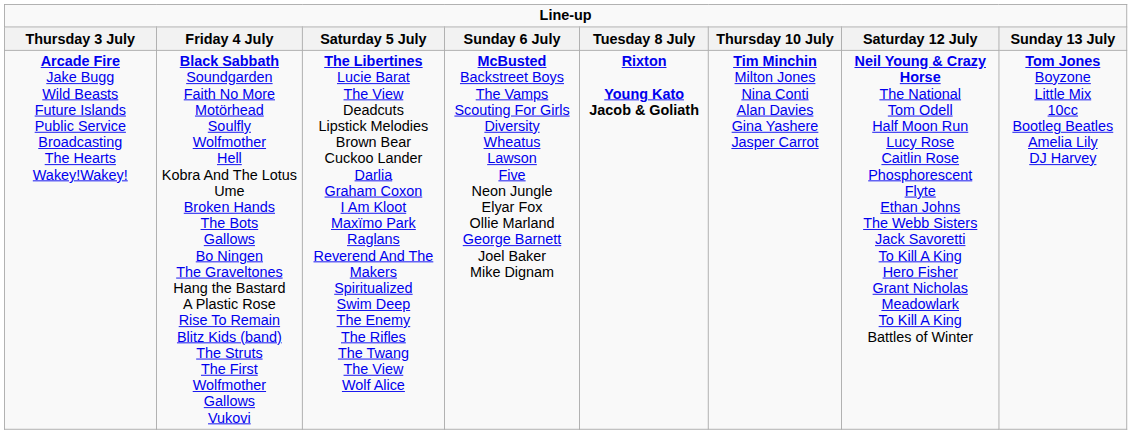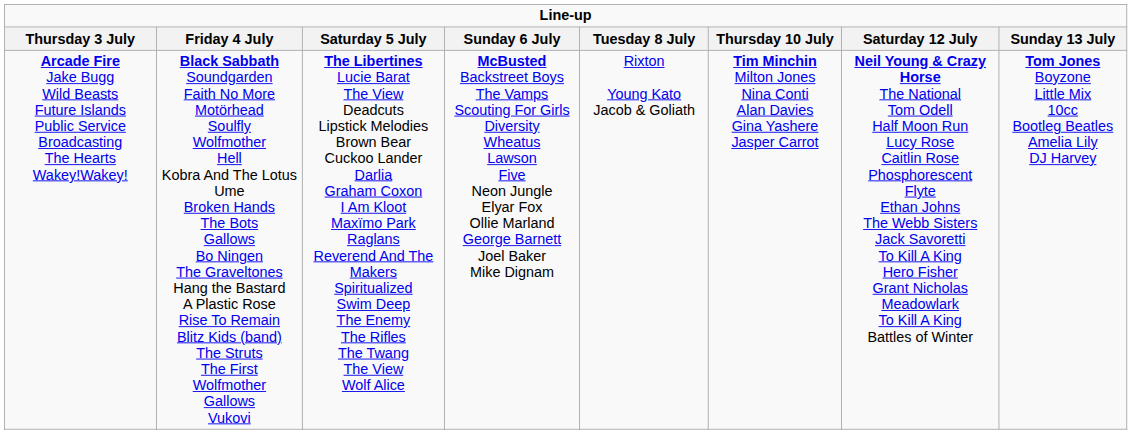row 3 | Tuesday 8 July: bold -> normal
